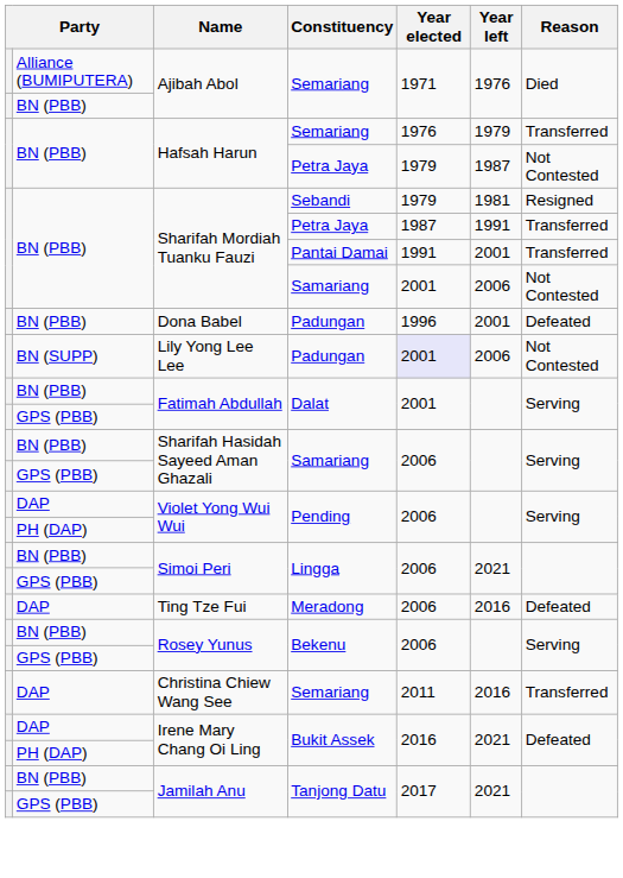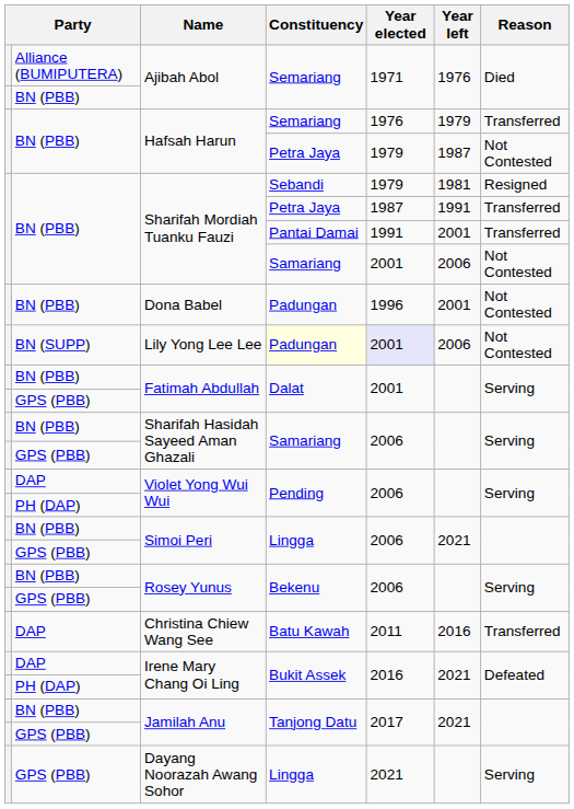Dona Babel | Reason: Defeated -> Not Contested
Lily Yong Lee Lee | Constituency: no background -> lightyellow background
- row: DAP | Ting Tze Fui | Meradong | 2006 | 2016 | Defeated
Christina Chiew Wang See | Constituency: Semariang -> Batu Kawah
+ row: GPS (PBB) | Dayang Noorazah Awang Sohor | Lingga | 2021 | Serving
